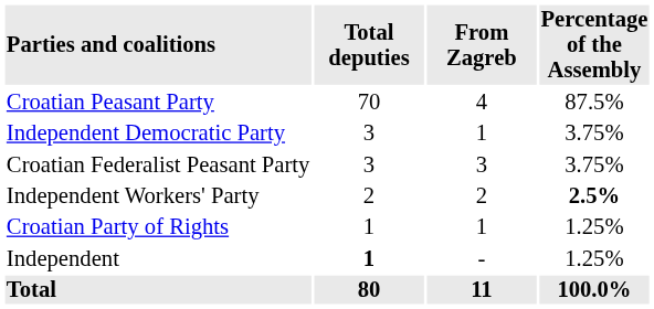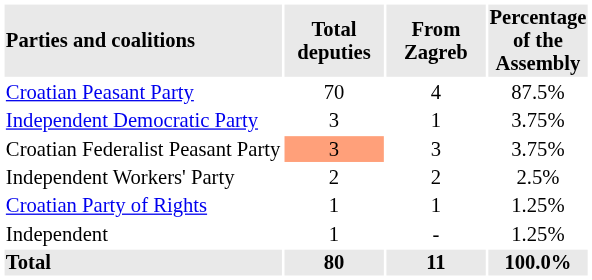Croatian Federalist Peasant Party | Total deputies: no background -> lightsalmon background
Independent Workers' Party | Percentage of the Assembly: bold -> normal
Independent | Total deputies: bold -> normal
